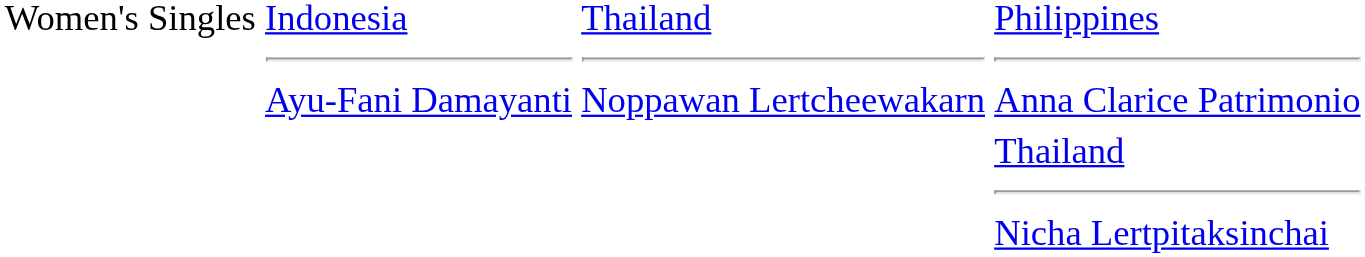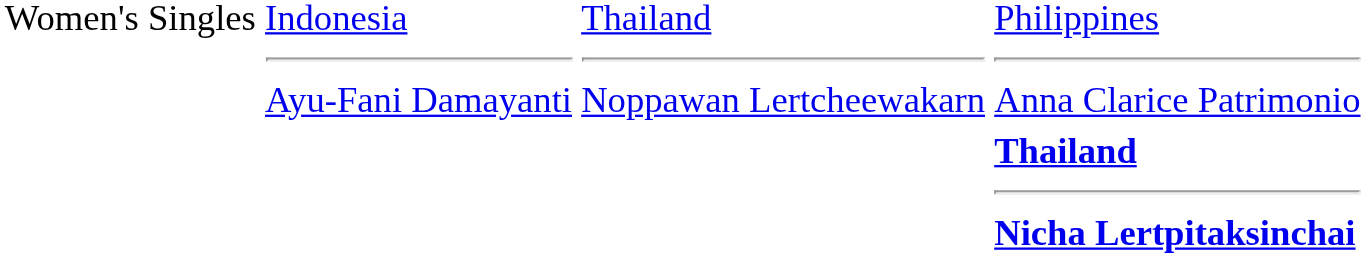row 2 | column 4: normal -> bold
